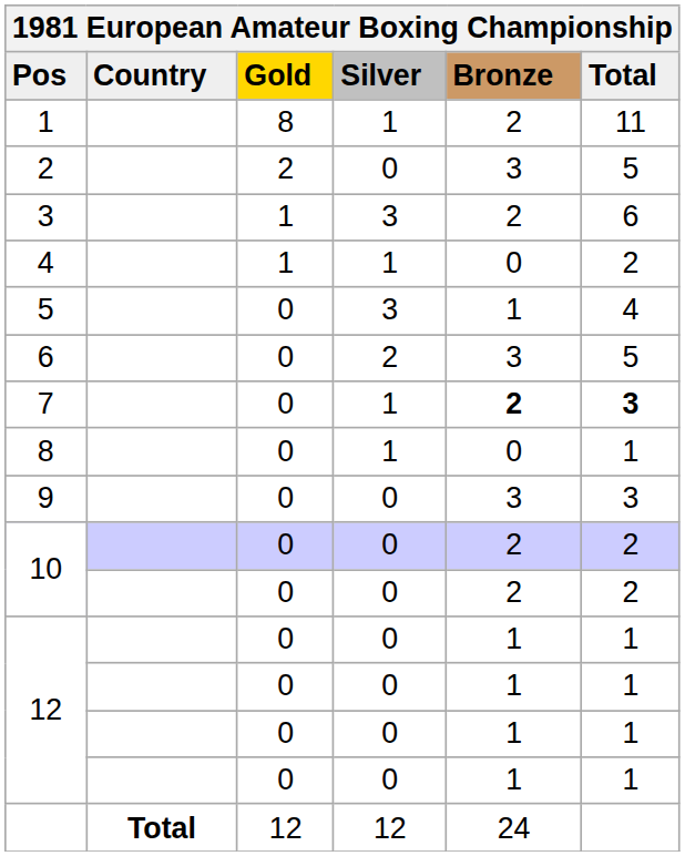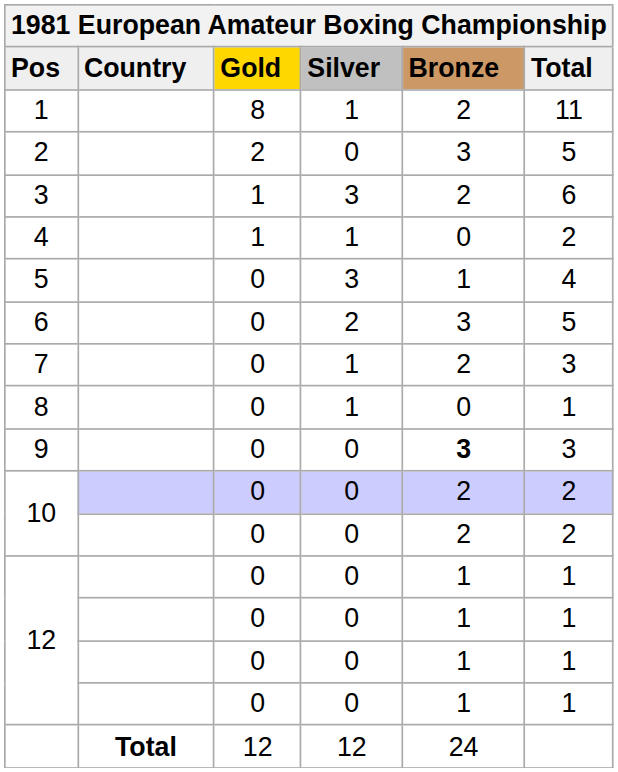7 | Bronze: bold -> normal
7 | Total: bold -> normal
9 | Bronze: normal -> bold
